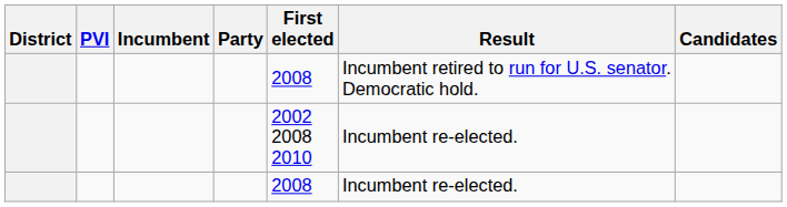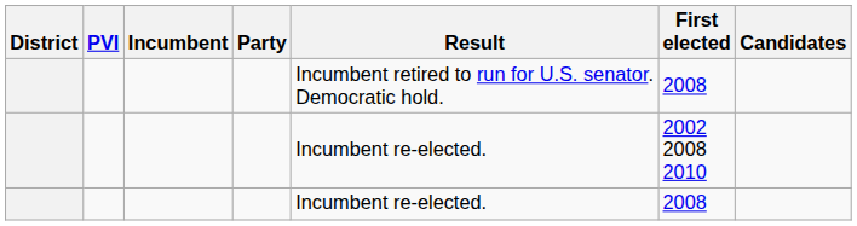columns swapped: First elected <-> Result
